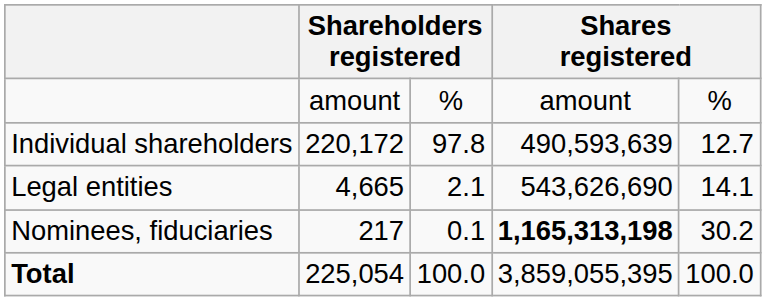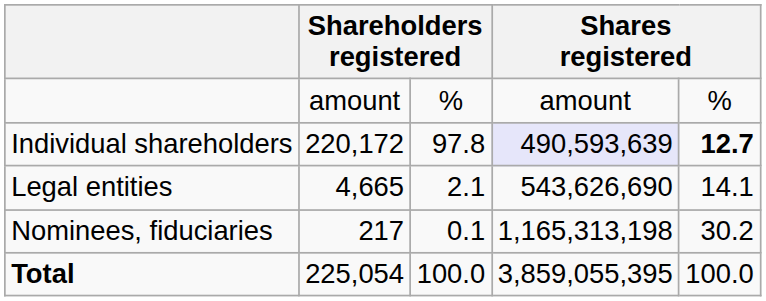Individual shareholders | column 4: no background -> lavender background
Individual shareholders | column 5: normal -> bold
Nominees, fiduciaries | column 4: bold -> normal
